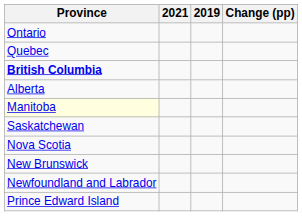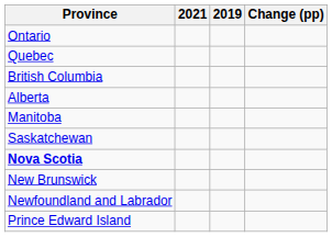British Columbia | Province: bold -> normal
Manitoba | Province: lightyellow background -> no background
Nova Scotia | Province: normal -> bold
